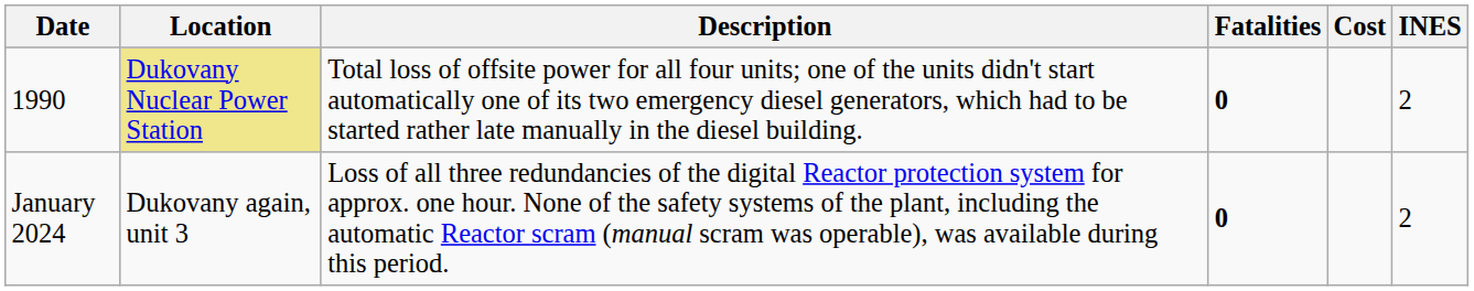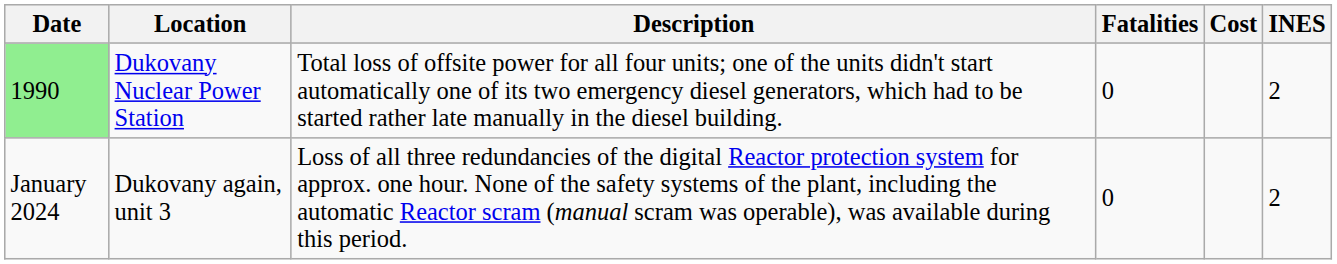row 2 | Date: no background -> lightgreen background
row 2 | Location: khaki background -> no background
row 2 | Fatalities: bold -> normal
row 3 | Fatalities: bold -> normal
